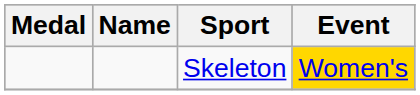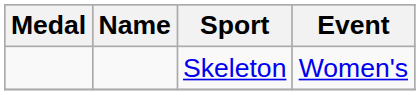Skeleton | Event: gold background -> no background
